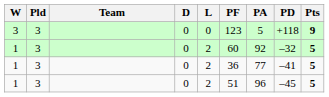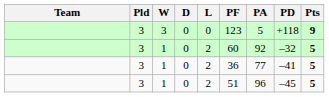columns swapped: Team <-> W
